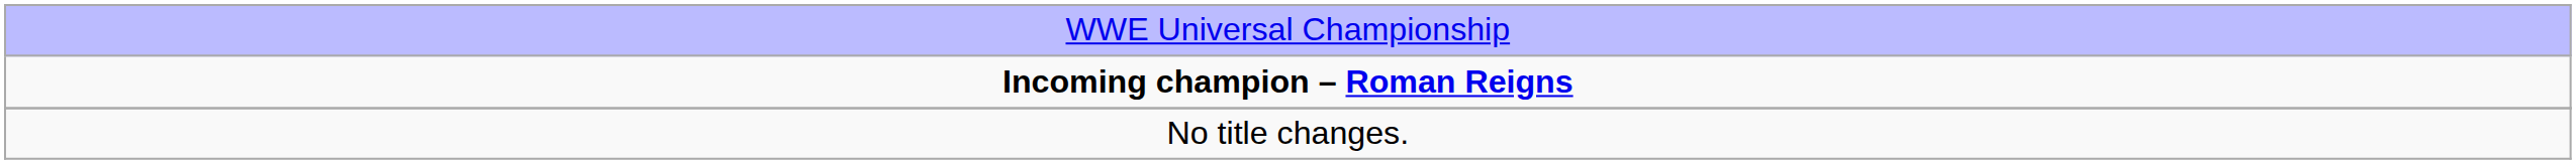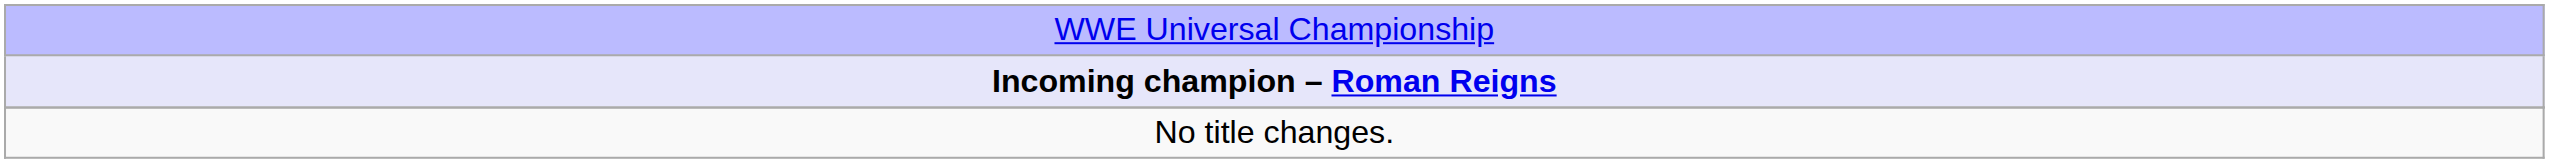row 2 | column 1: no background -> lavender background
